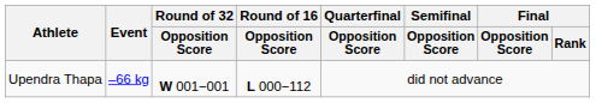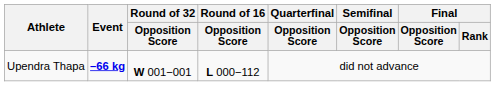Upendra Thapa | Event: normal -> bold
